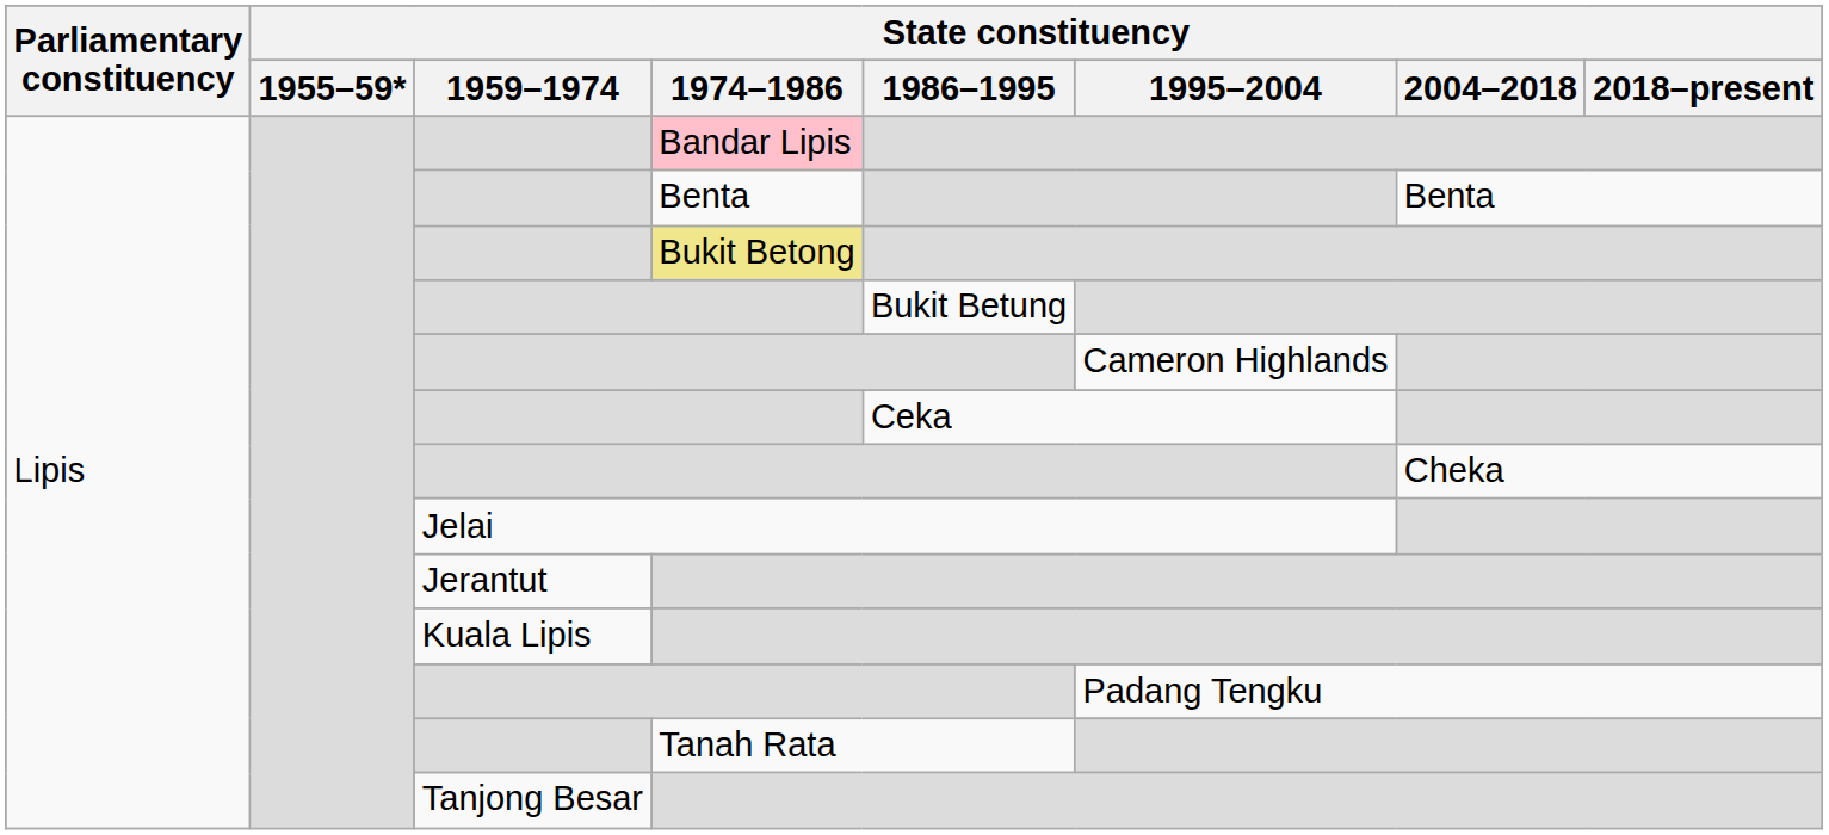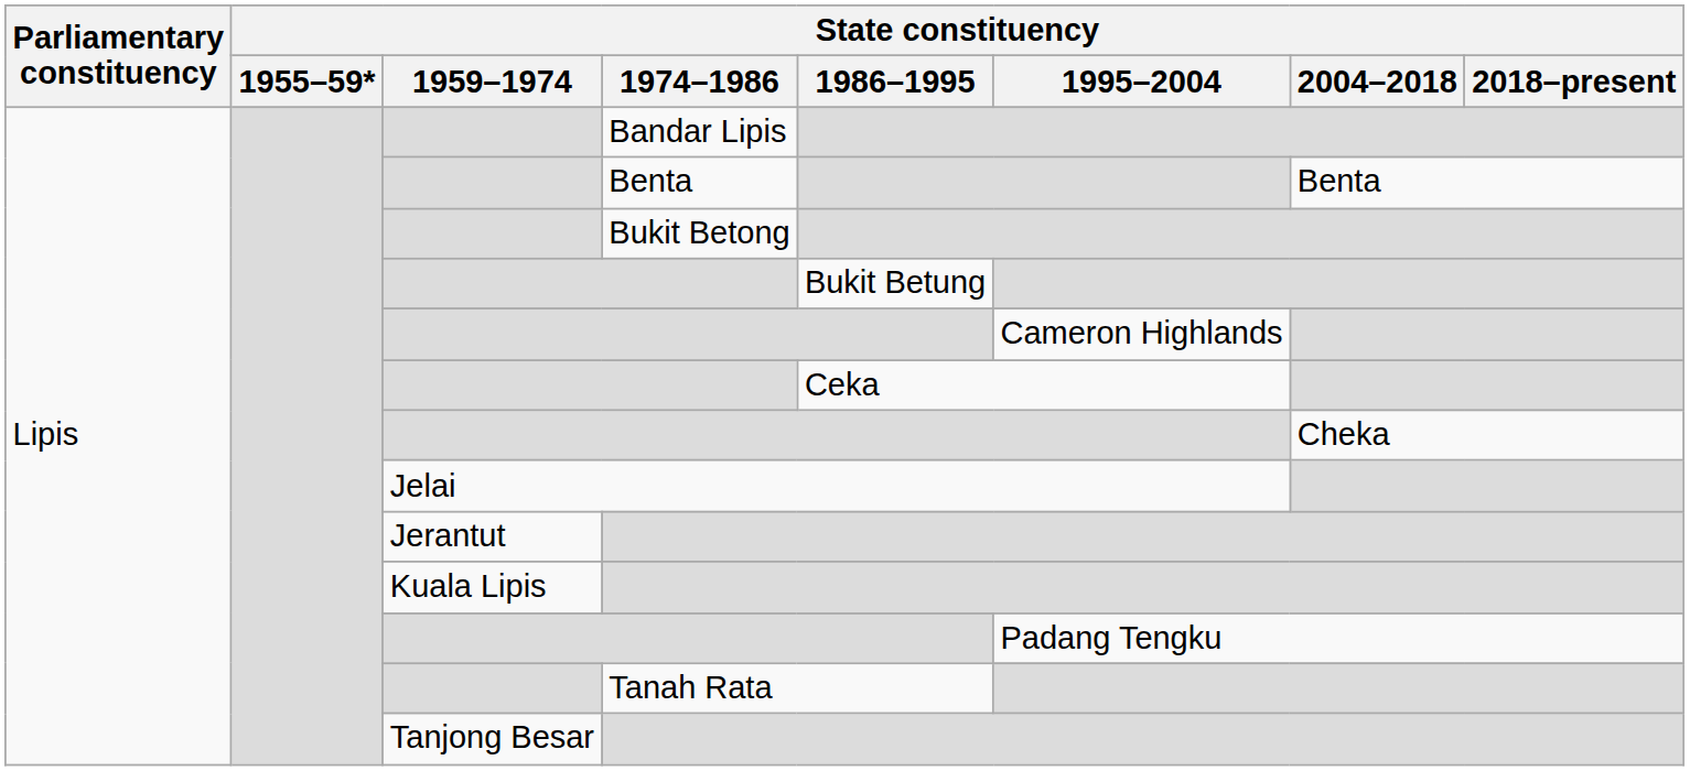Bandar Lipis | State constituency / 1974–1986: pink background -> no background
Bukit Betong | State constituency / 1974–1986: khaki background -> no background
